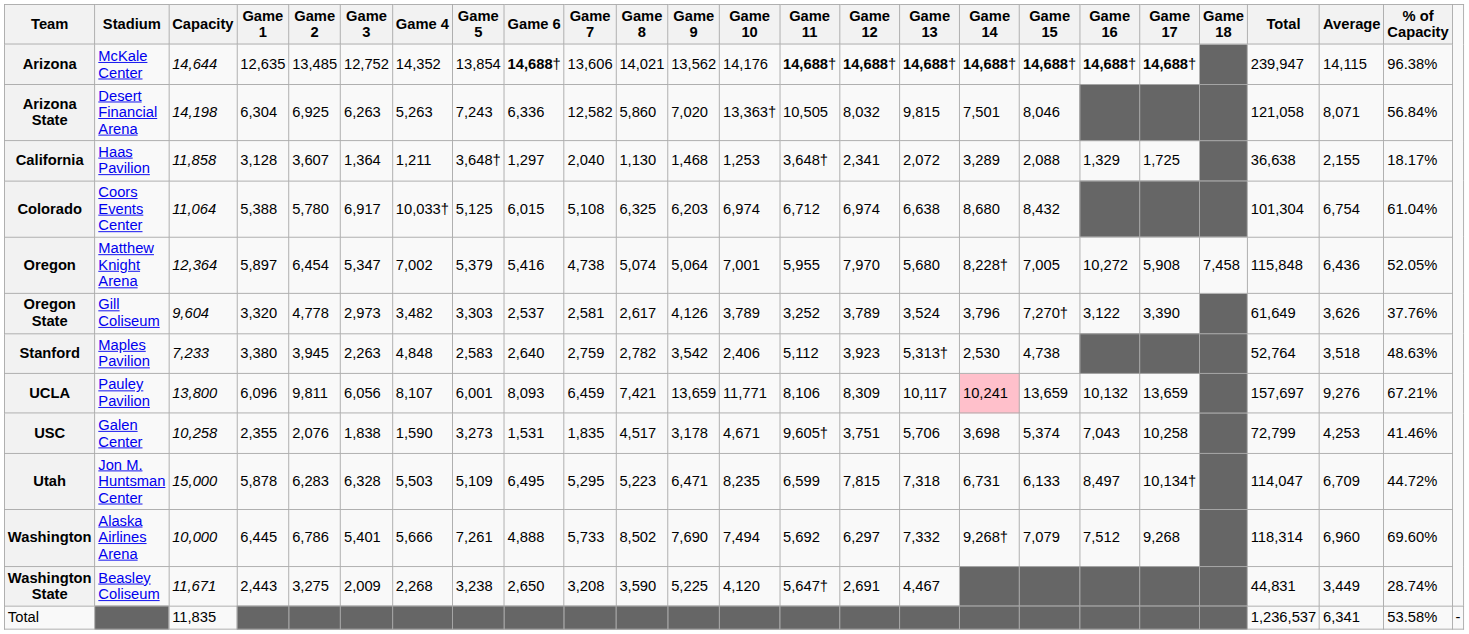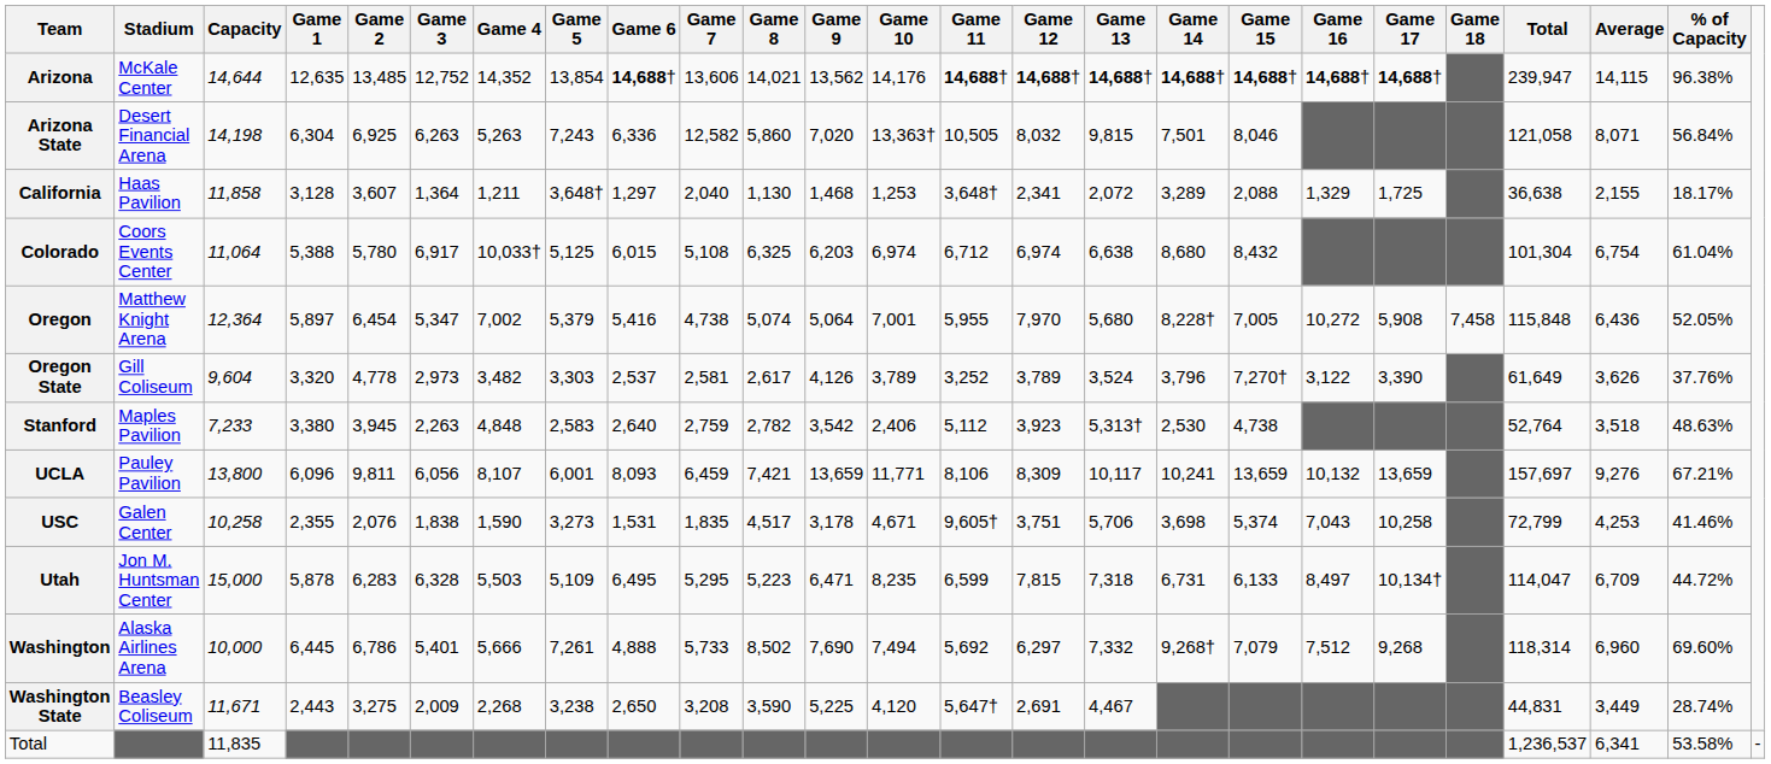UCLA | Game 14: pink background -> no background
